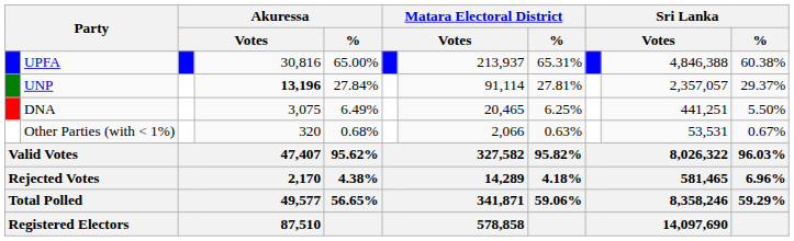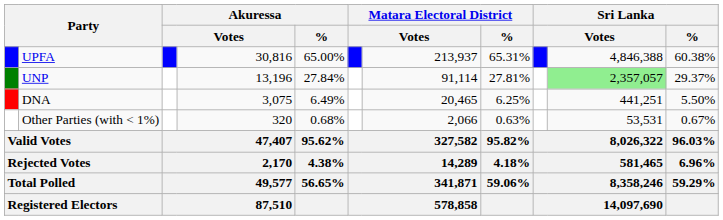UNP | column 4: bold -> normal
UNP | column 10: no background -> lightgreen background
